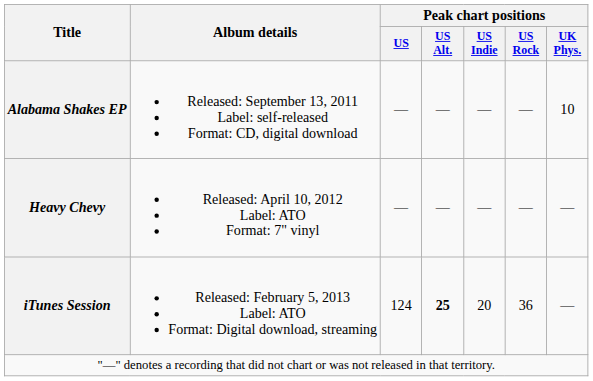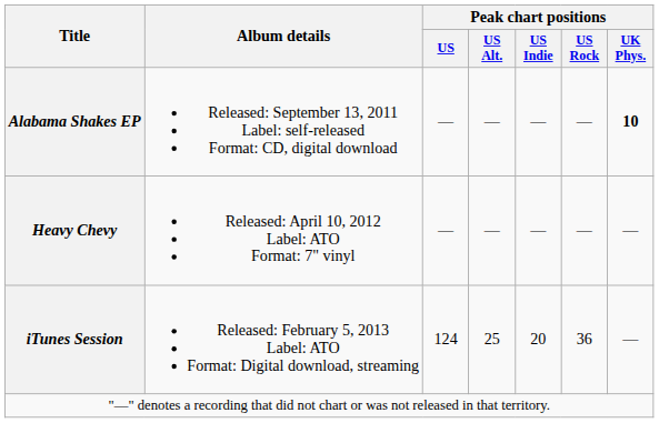Alabama Shakes EP | Peak chart positions / UK Phys.: normal -> bold
iTunes Session | Peak chart positions / US Alt.: bold -> normal
